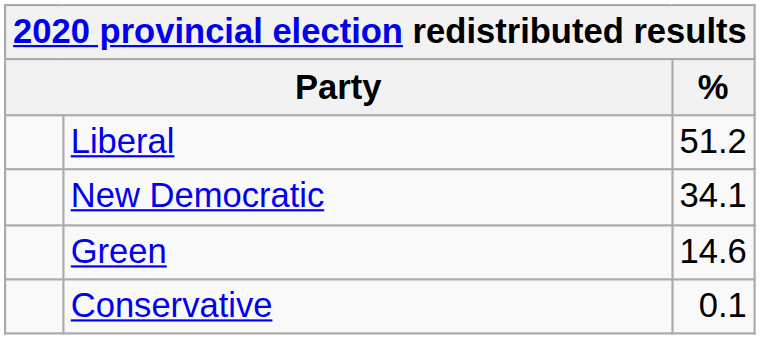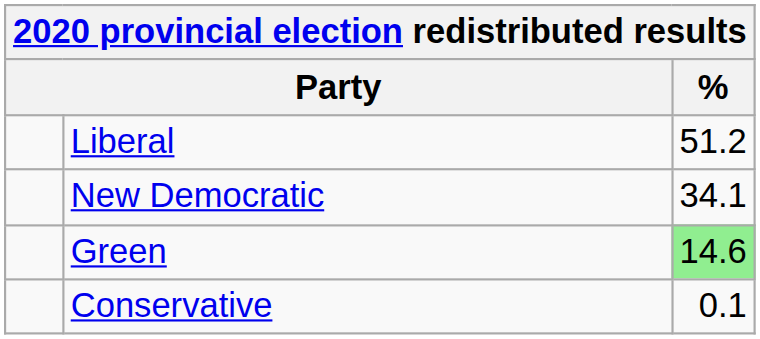Green | %: no background -> lightgreen background
